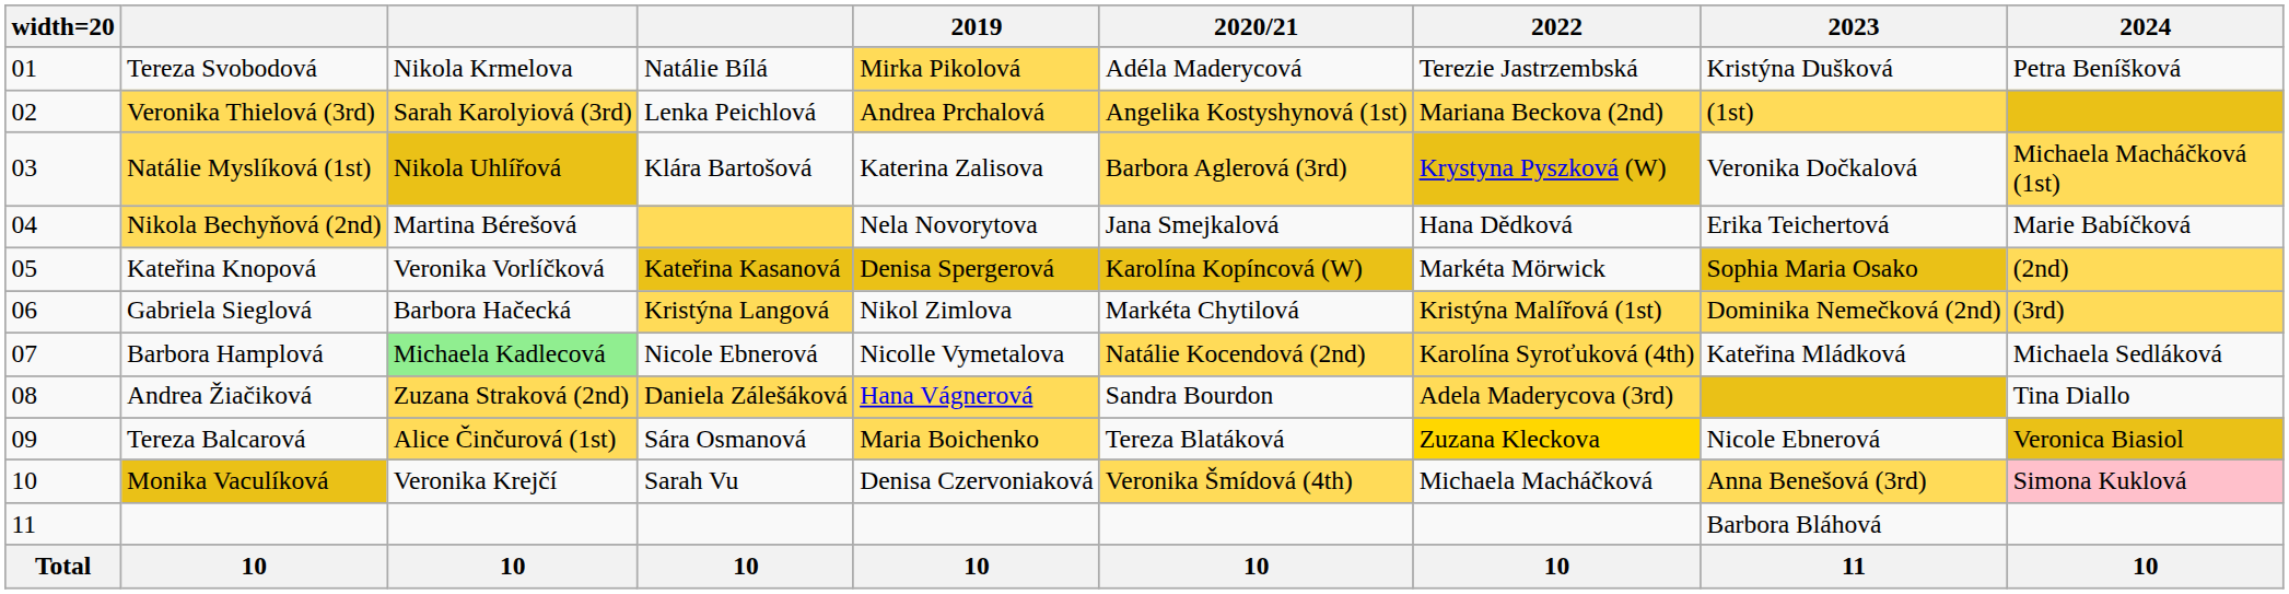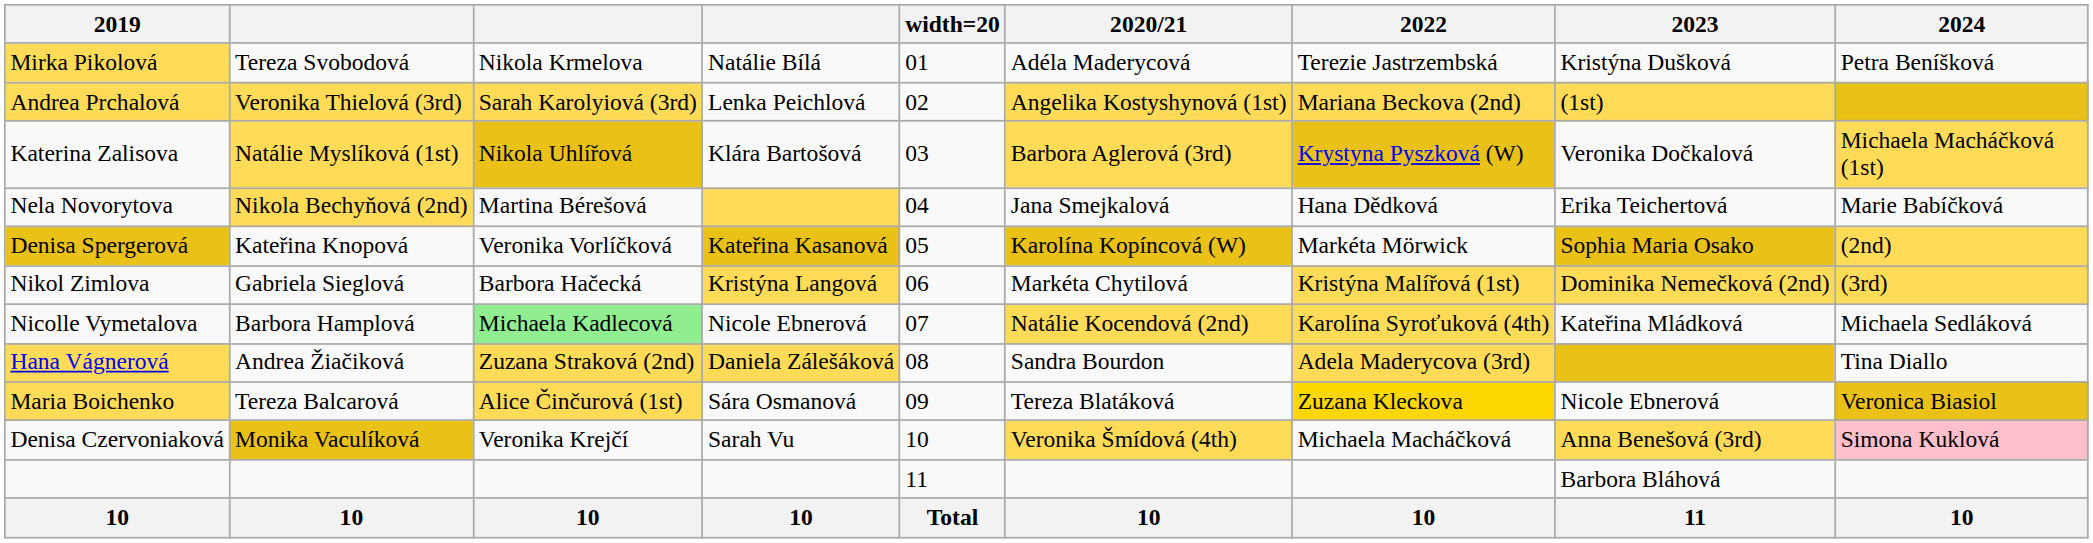columns swapped: width=20 <-> 2019
